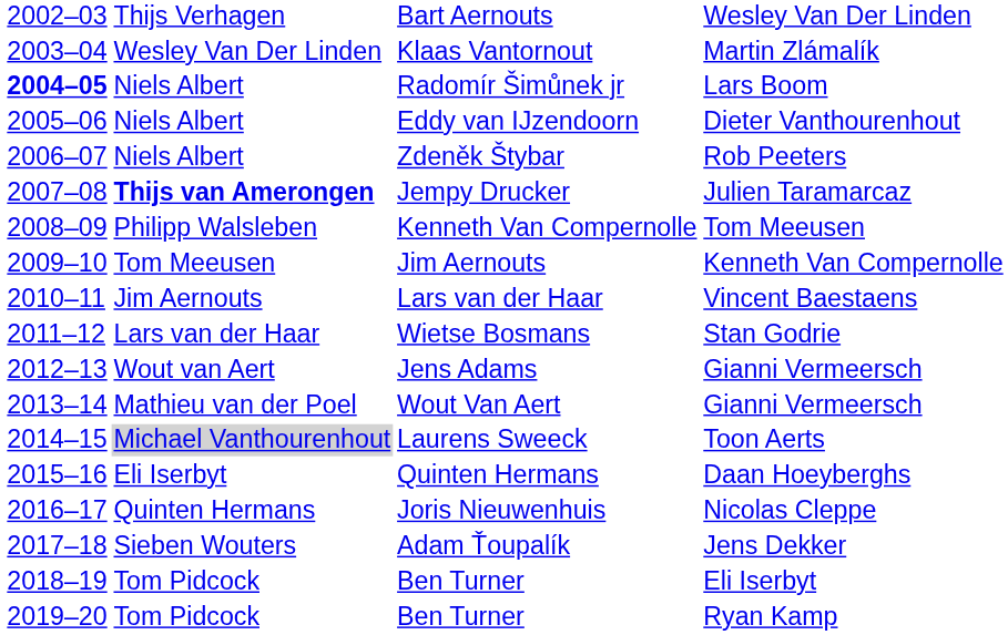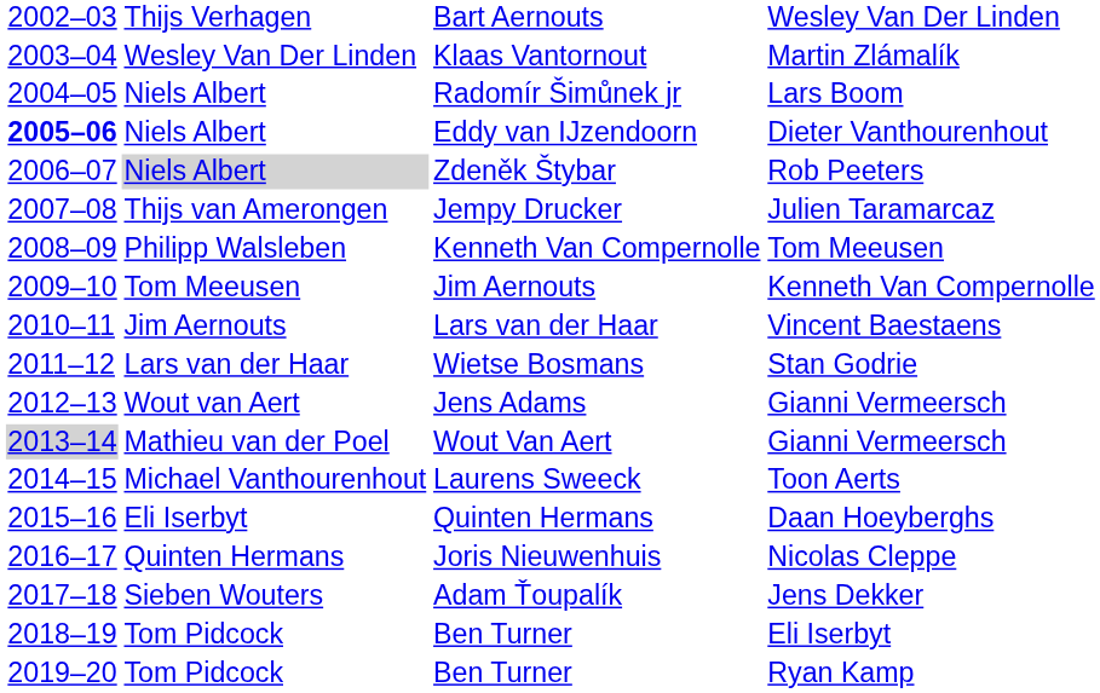Radomír Šimůnek jr | column 1: bold -> normal
Eddy van IJzendoorn | column 1: normal -> bold
Zdeněk Štybar | column 2: no background -> lightgrey background
Jempy Drucker | column 2: bold -> normal
Wout Van Aert | column 1: no background -> lightgrey background
Laurens Sweeck | column 2: lightgrey background -> no background
